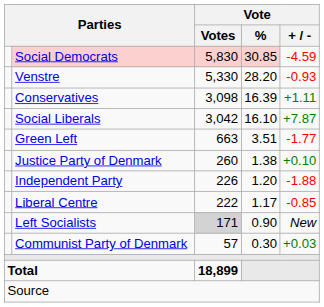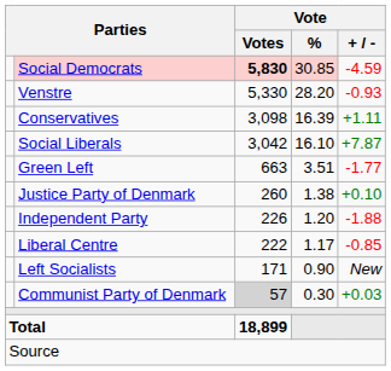Social Democrats | Vote / Votes: normal -> bold
Left Socialists | Vote / Votes: lightgrey background -> no background
Communist Party of Denmark | Vote / Votes: no background -> lightgrey background
